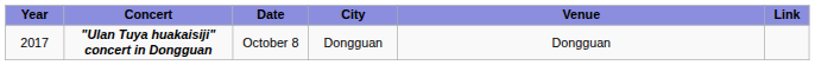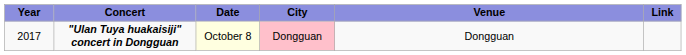"Ulan Tuya huakaisiji" concert in Dongguan | Date: no background -> lightyellow background
"Ulan Tuya huakaisiji" concert in Dongguan | City: no background -> pink background
